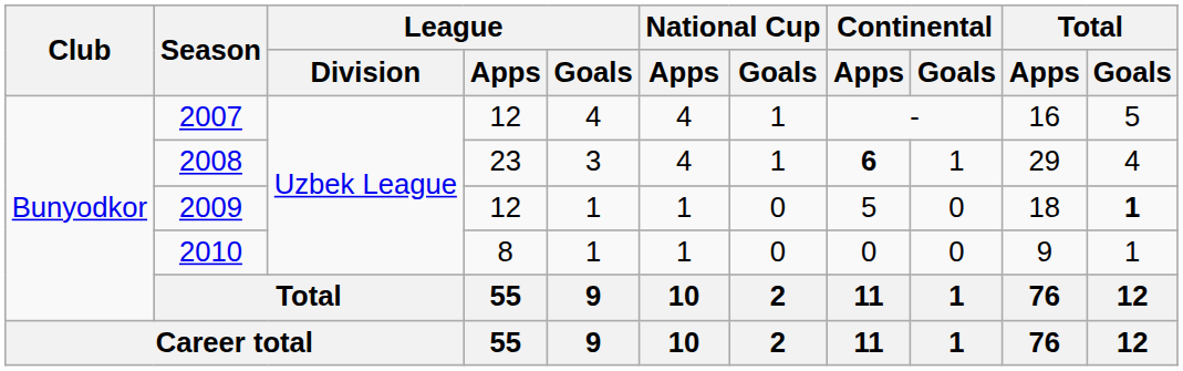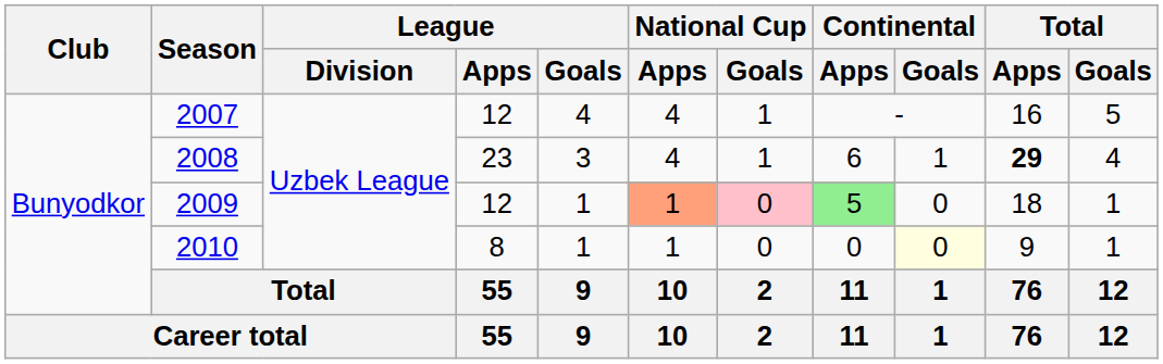2008 | Continental / Apps: bold -> normal
2008 | Total / Apps: normal -> bold
2009 | National Cup / Apps: no background -> lightsalmon background
2009 | National Cup / Goals: no background -> pink background
2009 | Continental / Apps: no background -> lightgreen background
2009 | Total / Goals: bold -> normal
2010 | Continental / Goals: no background -> lightyellow background
